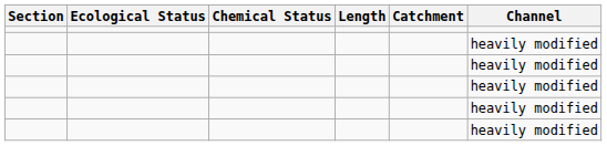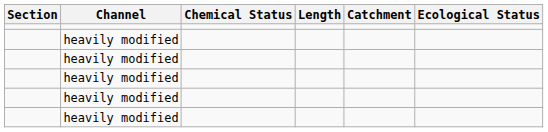columns swapped: Ecological Status <-> Channel
